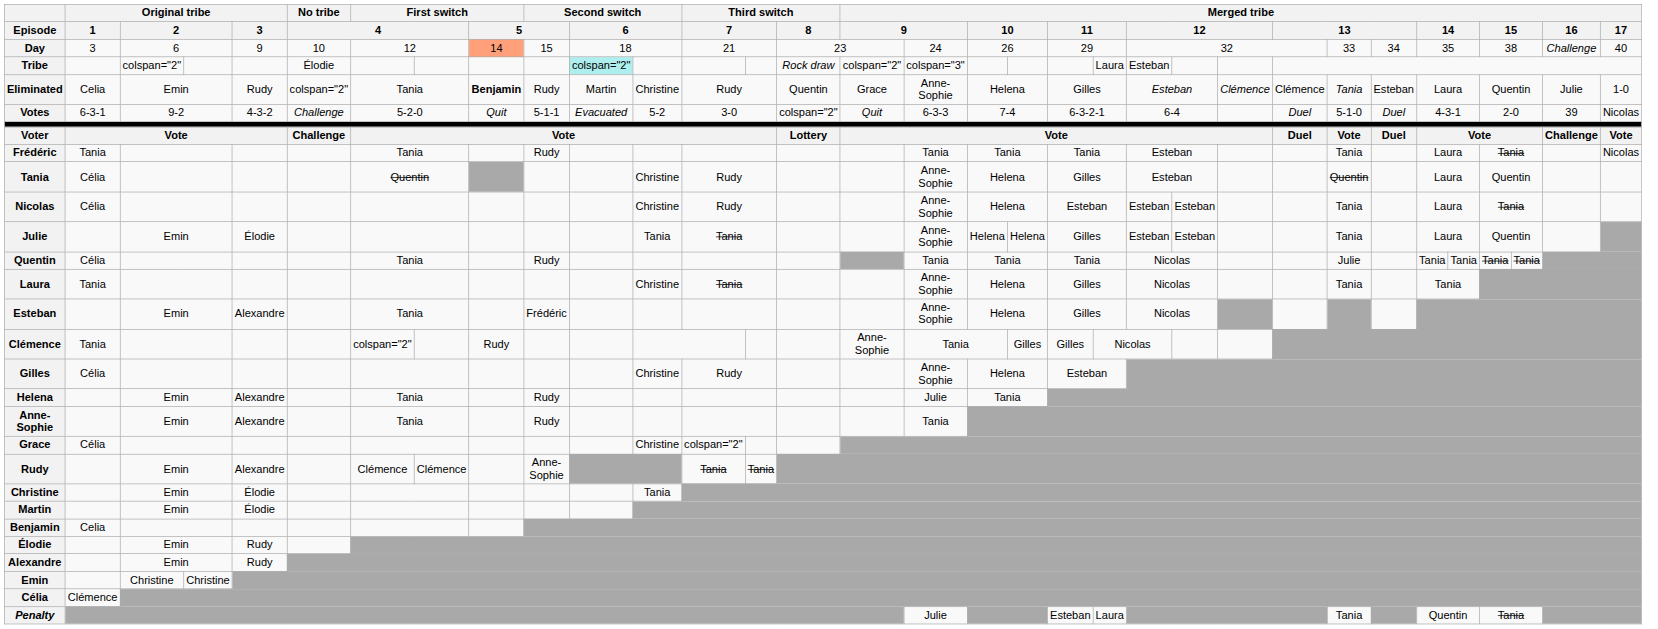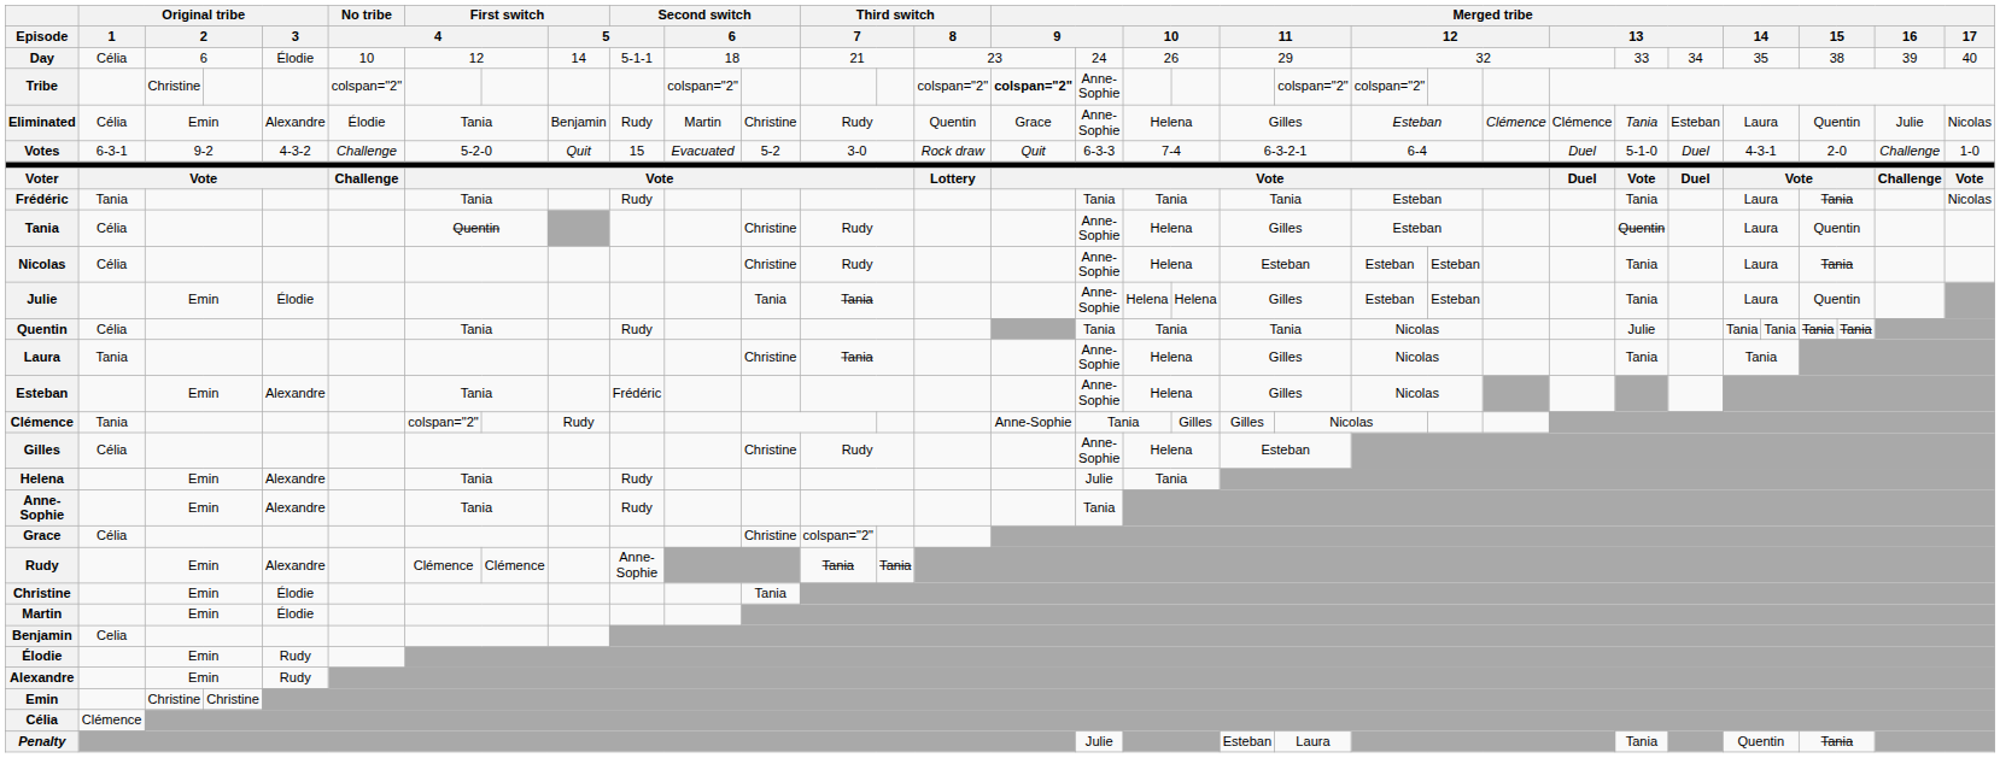Day | Original tribe / 1: 3 -> Célia
Day | Original tribe / 3: 9 -> Élodie
Day | First switch / 5: lightsalmon background -> no background
Day | Second switch / 5: 15 -> 5-1-1
Day | Merged tribe / 16: Challenge -> 39
Tribe | column 3: colspan="2" -> Christine
Tribe | No tribe / 4: Élodie -> colspan="2"
Tribe | column 11: paleturquoise background -> no background
Tribe | Third switch / 8: Rock draw -> colspan="2"
Tribe | column 16: normal -> bold
Tribe | column 17: colspan="3" -> Anne-Sophie
Tribe | column 21: Laura -> colspan="2"
Tribe | column 22: Esteban -> colspan="2"
Eliminated | Original tribe / 1: Celia -> Célia
Eliminated | Original tribe / 3: Rudy -> Alexandre
Eliminated | No tribe / 4: colspan="2" -> Élodie
Eliminated | First switch / 5: bold -> normal
Eliminated | Merged tribe / 17: 1-0 -> Nicolas
Votes | Second switch / 5: 5-1-1 -> 15
Votes | Third switch / 8: colspan="2" -> Rock draw
Votes | Merged tribe / 16: 39 -> Challenge
Votes | Merged tribe / 17: Nicolas -> 1-0
